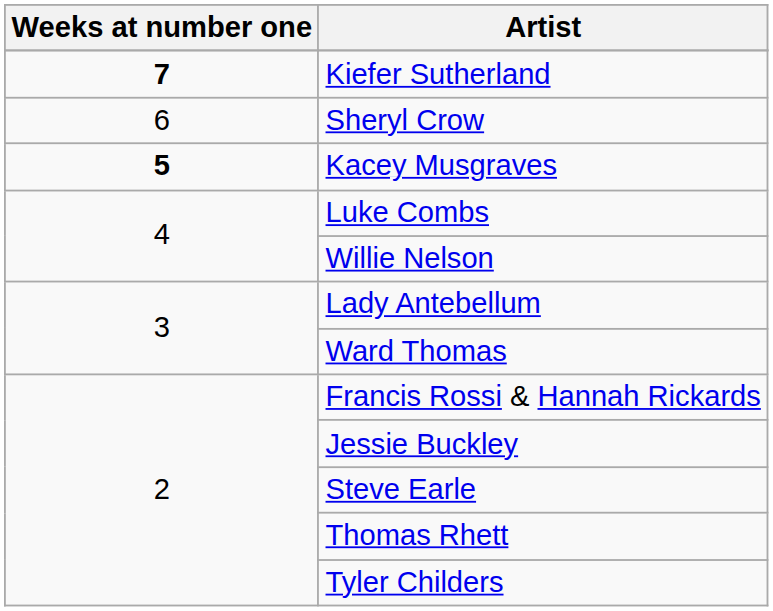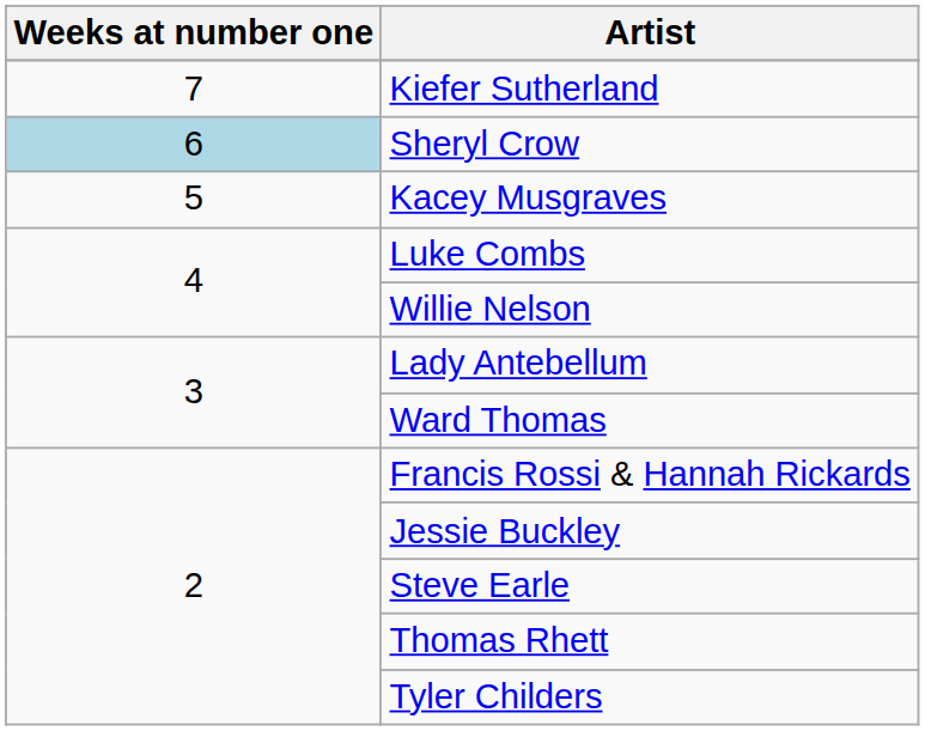Kiefer Sutherland | Weeks at number one: bold -> normal
Sheryl Crow | Weeks at number one: no background -> lightblue background
Kacey Musgraves | Weeks at number one: bold -> normal
